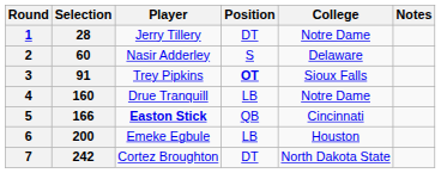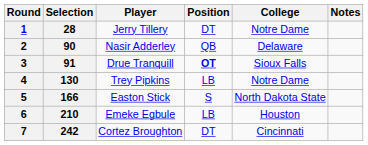2 | Selection: 60 -> 90
2 | Position: S -> QB
3 | Player: Trey Pipkins -> Drue Tranquill
4 | Selection: 160 -> 130
4 | Player: Drue Tranquill -> Trey Pipkins
5 | Player: bold -> normal
5 | Position: QB -> S
5 | College: Cincinnati -> North Dakota State
6 | Selection: 200 -> 210
7 | College: North Dakota State -> Cincinnati
